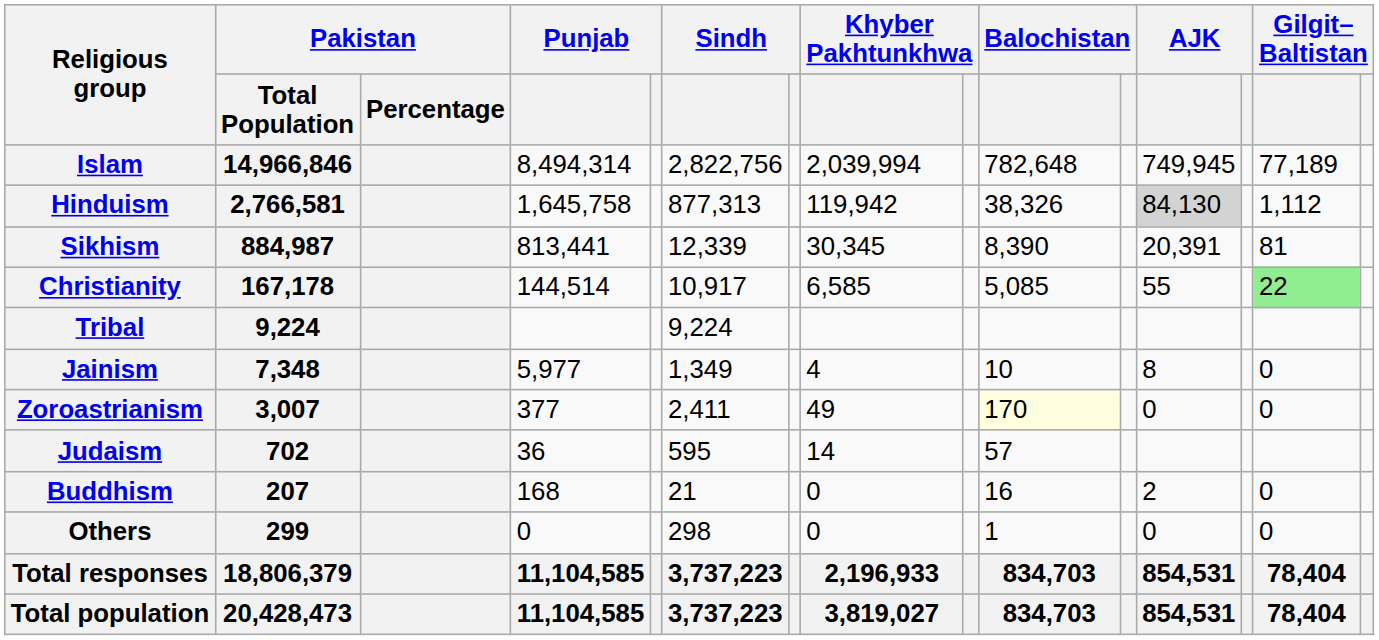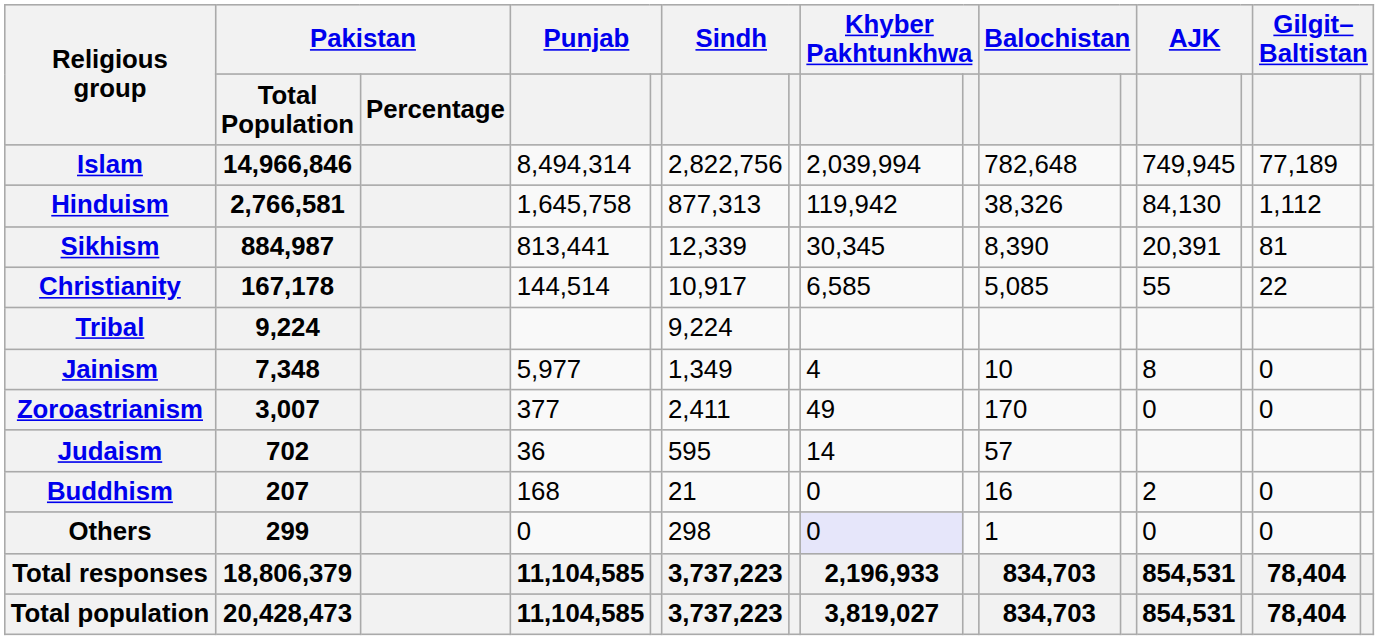Hinduism | column 12: lightgrey background -> no background
Christianity | column 14: lightgreen background -> no background
Zoroastrianism | column 10: lightyellow background -> no background
Others | column 8: no background -> lavender background
